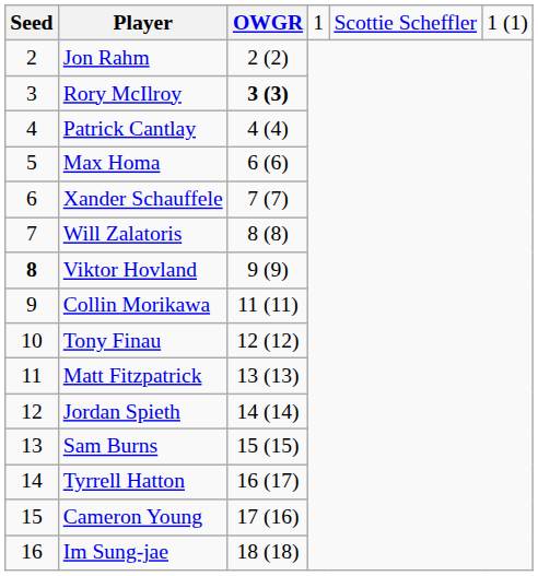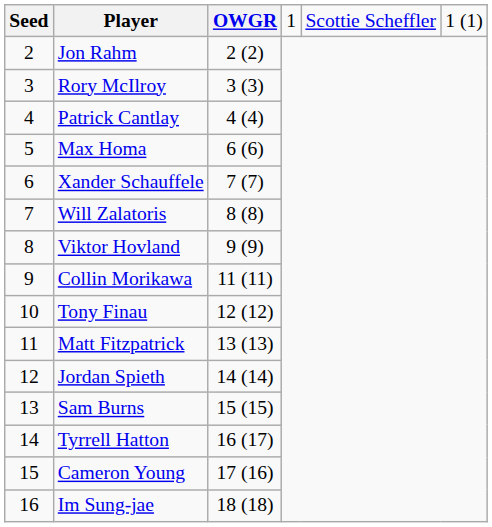Rory McIlroy | column 3: bold -> normal
Viktor Hovland | column 1: bold -> normal
